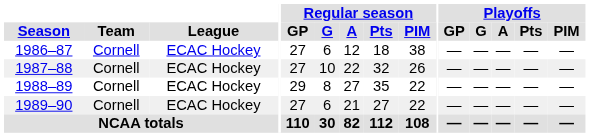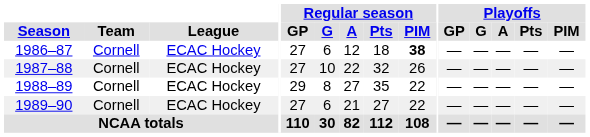1986–87 | Regular season / PIM: normal -> bold
